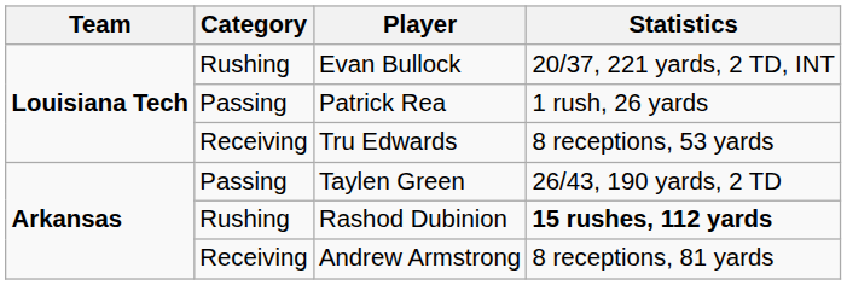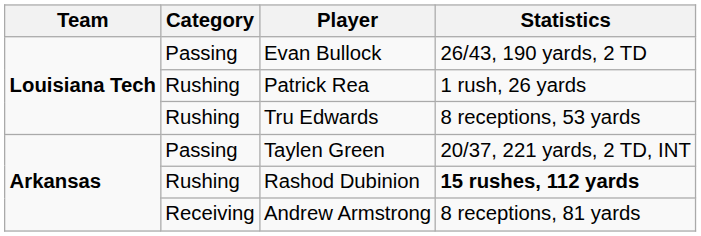Evan Bullock | Category: Rushing -> Passing
Evan Bullock | Statistics: 20/37, 221 yards, 2 TD, INT -> 26/43, 190 yards, 2 TD
Patrick Rea | Category: Passing -> Rushing
Tru Edwards | Category: Receiving -> Rushing
Taylen Green | Statistics: 26/43, 190 yards, 2 TD -> 20/37, 221 yards, 2 TD, INT
